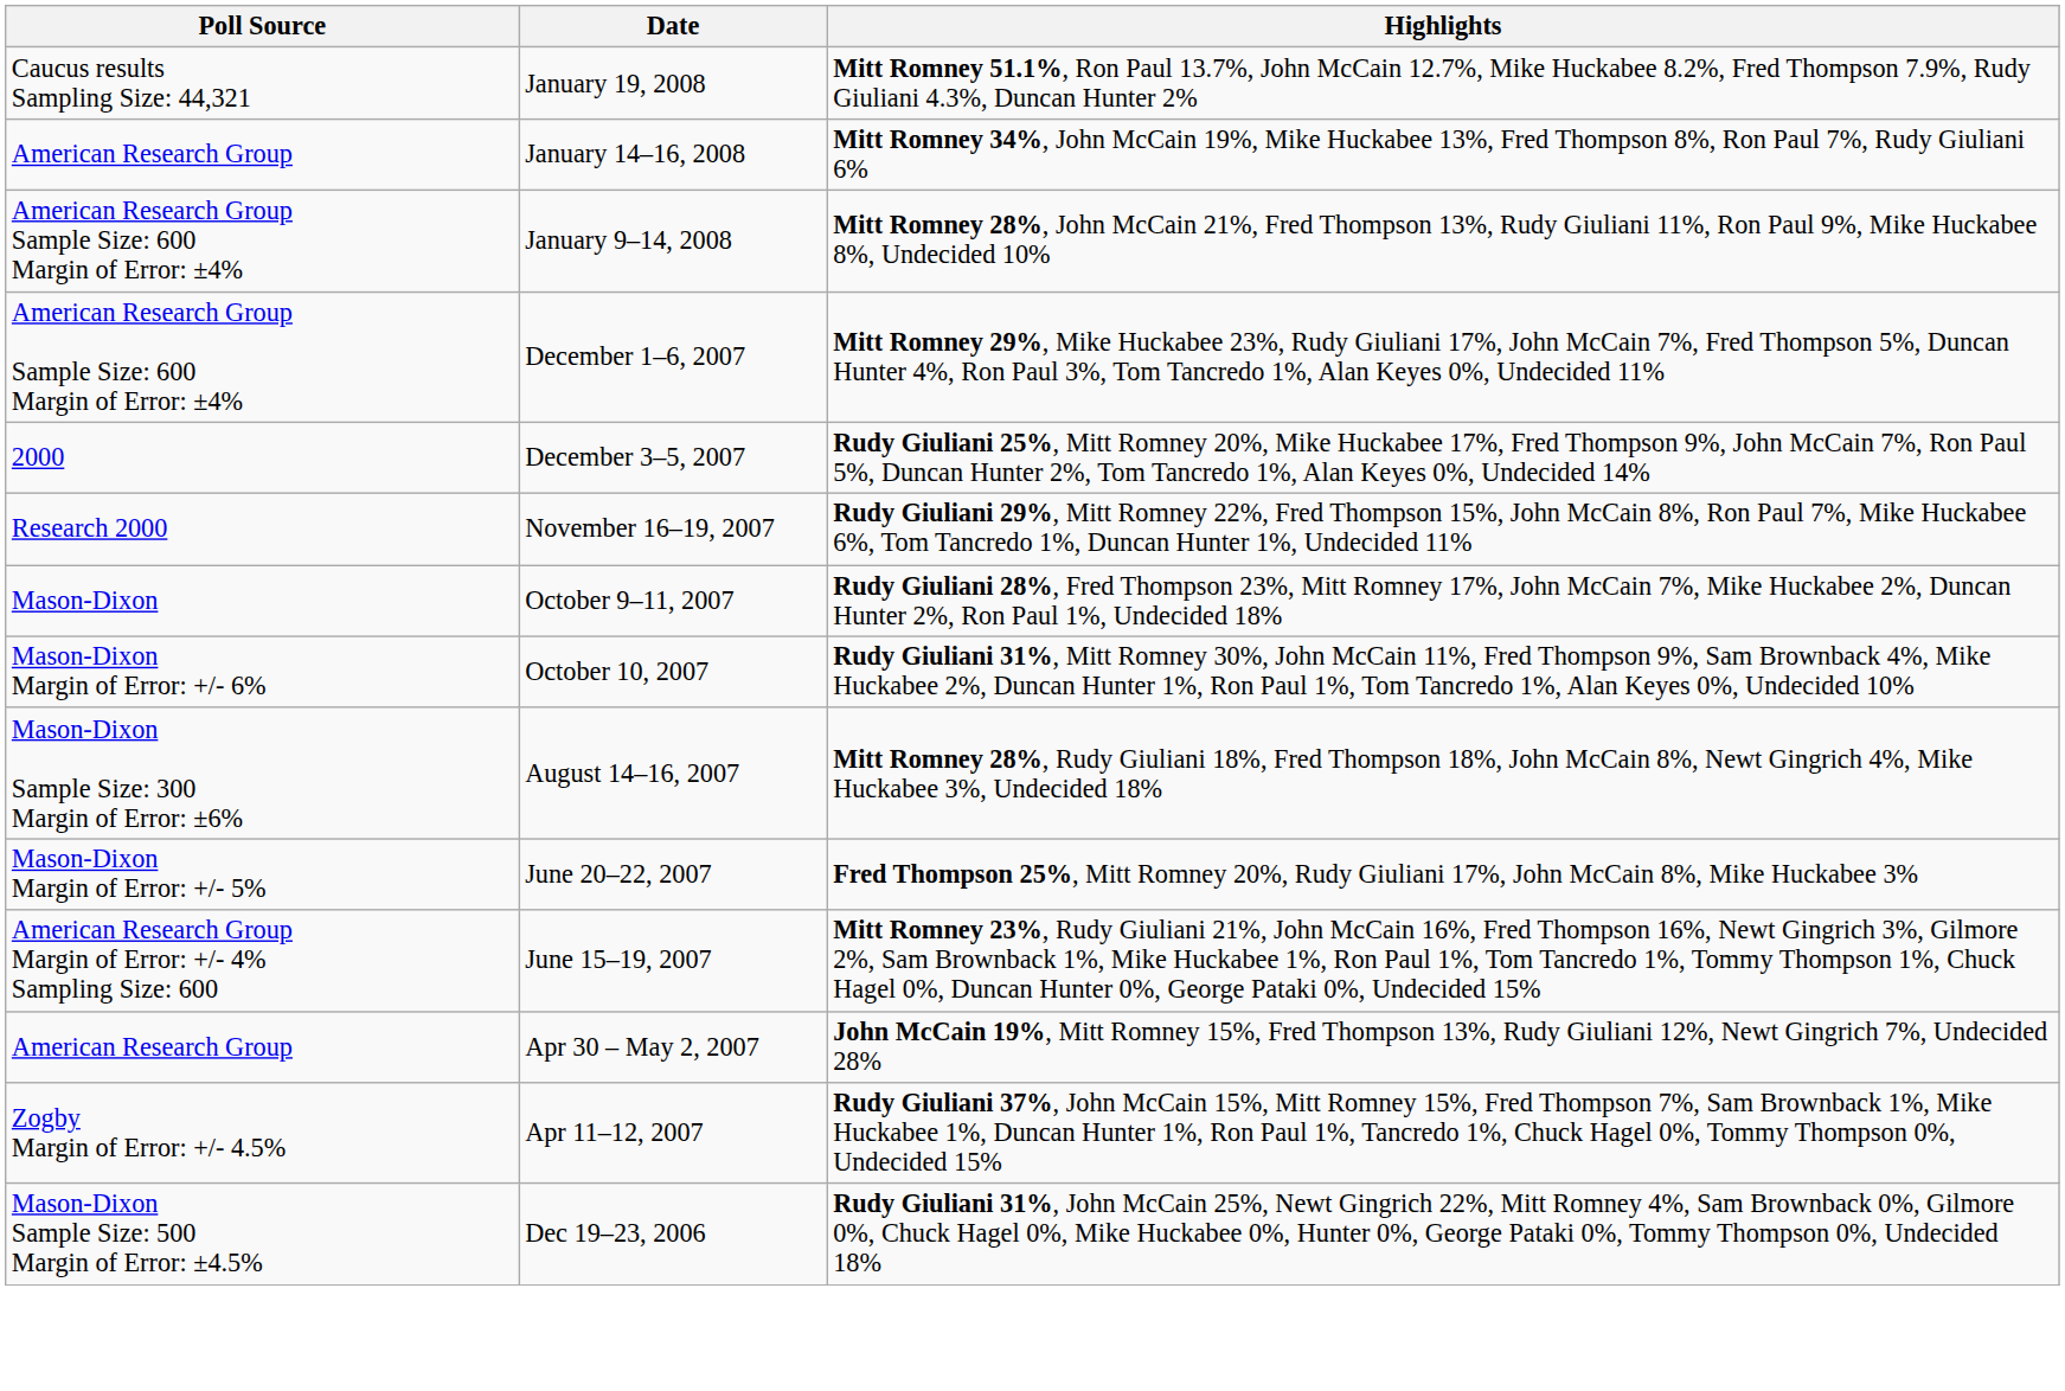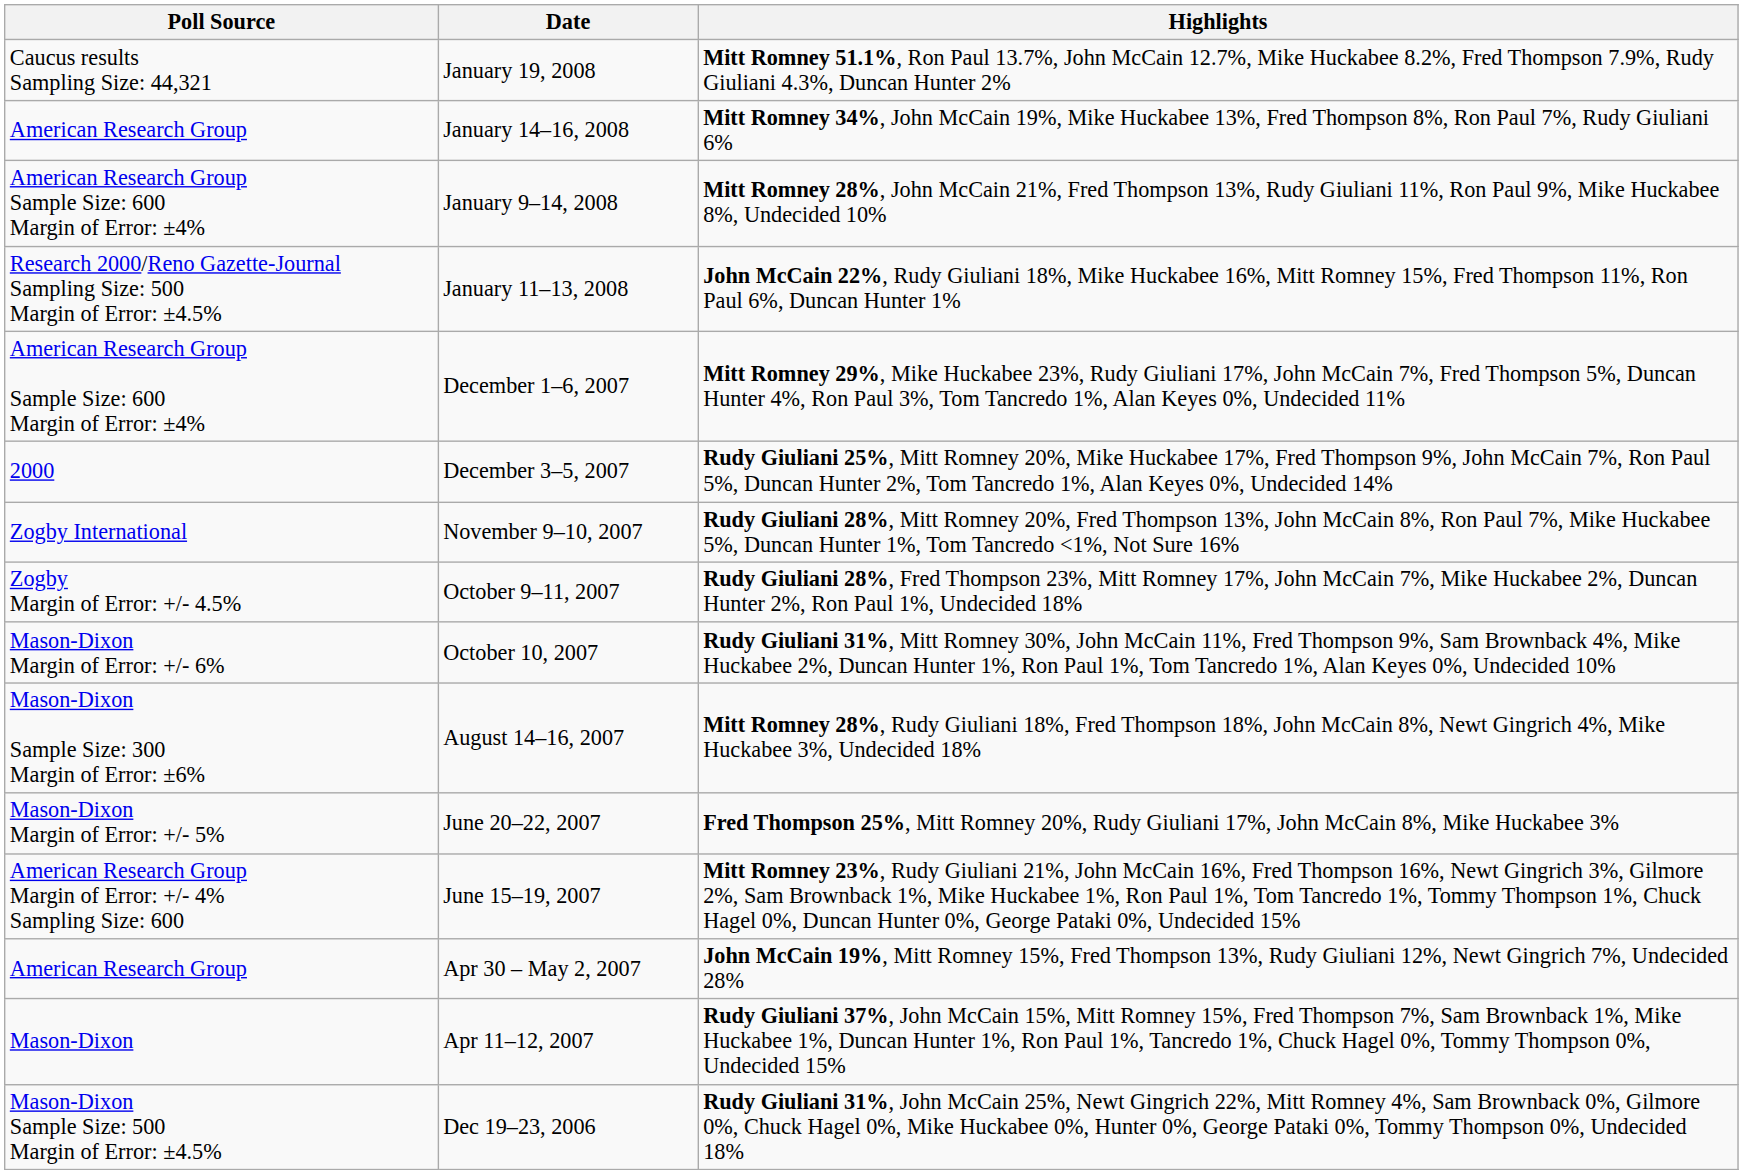+ row: Research 2000/Reno Gazette-Journal Sampling Size: 500 Margin of Error: ±4.5% | January 11–13, 2008 | John McCain 22%, Rudy Giuliani 18%, Mike Huckabee 16%, Mitt Romney 15%, Fred Thompson 11%, Ron Paul 6%, Duncan Hunter 1%
- row: Research 2000 | November 16–19, 2007 | Rudy Giuliani 29%, Mitt Romney 22%, Fred Thompson 15%, John McCain 8%, Ron Paul 7%, Mike Huckabee 6%, Tom Tancredo 1%, Duncan Hunter 1%, Undecided 11%
+ row: Zogby International | November 9–10, 2007 | Rudy Giuliani 28%, Mitt Romney 20%, Fred Thompson 13%, John McCain 8%, Ron Paul 7%, Mike Huckabee 5%, Duncan Hunter 1%, Tom Tancredo <1%, Not Sure 16%
October 9–11, 2007 | Poll Source: Mason-Dixon -> Zogby Margin of Error: +/- 4.5%
Apr 11–12, 2007 | Poll Source: Zogby Margin of Error: +/- 4.5% -> Mason-Dixon
